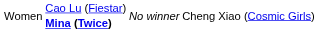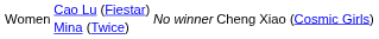Women / Mina (Twice) | column 2: bold -> normal
